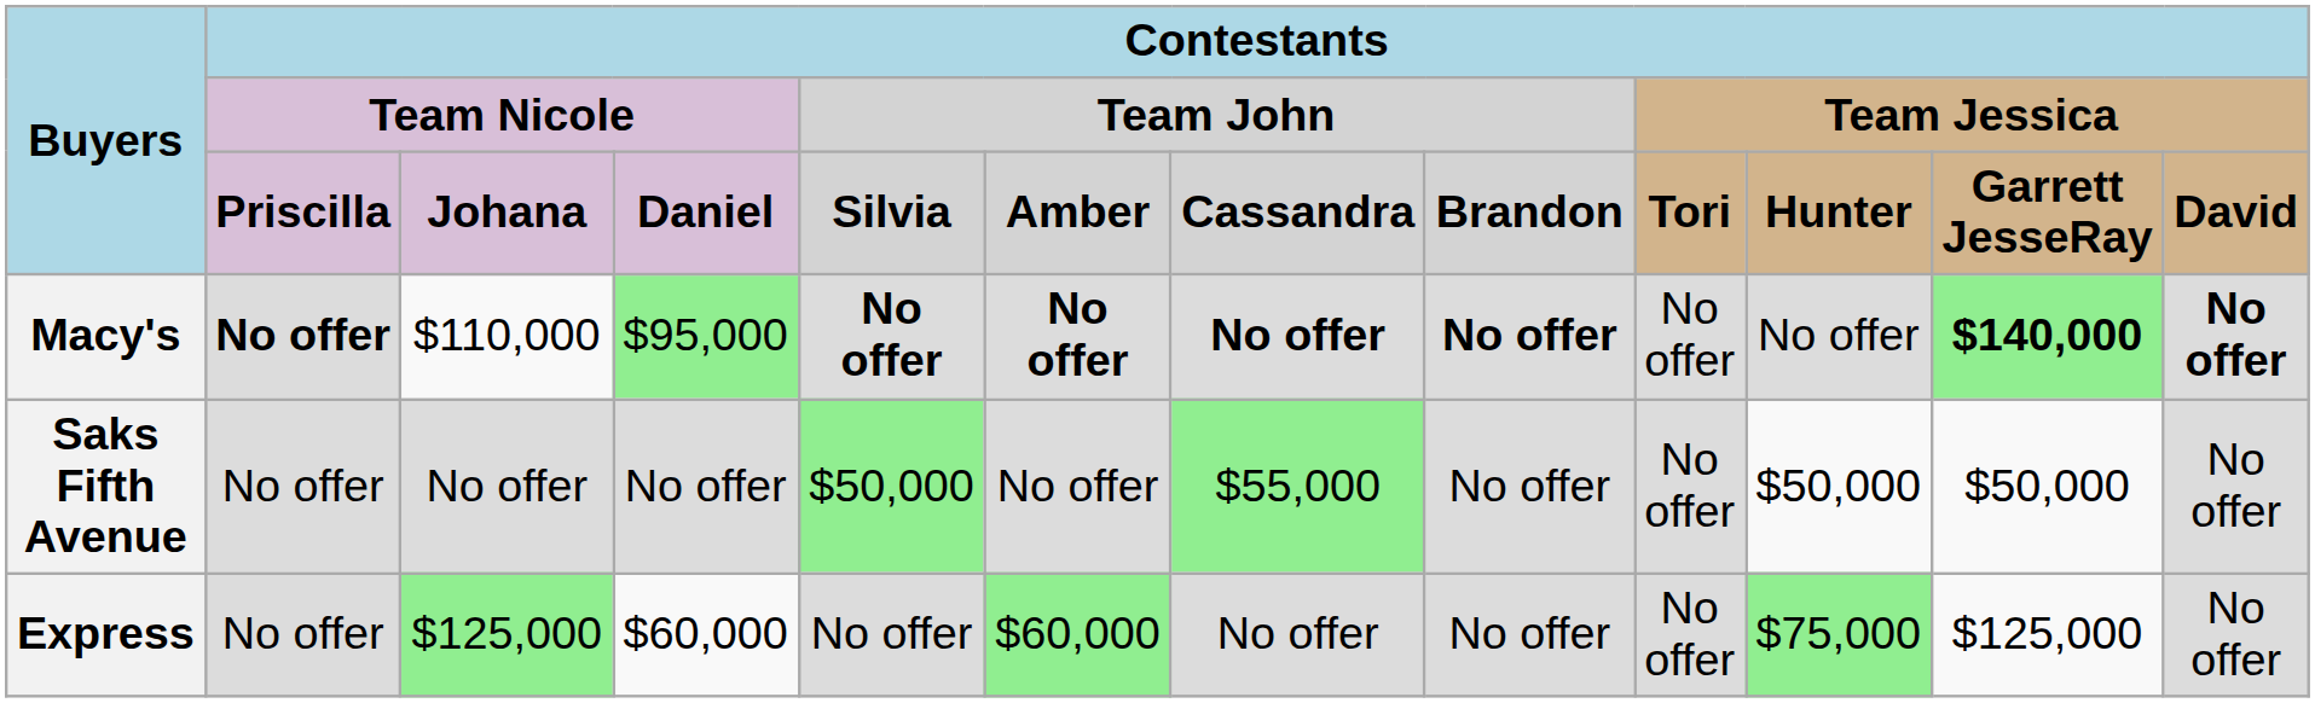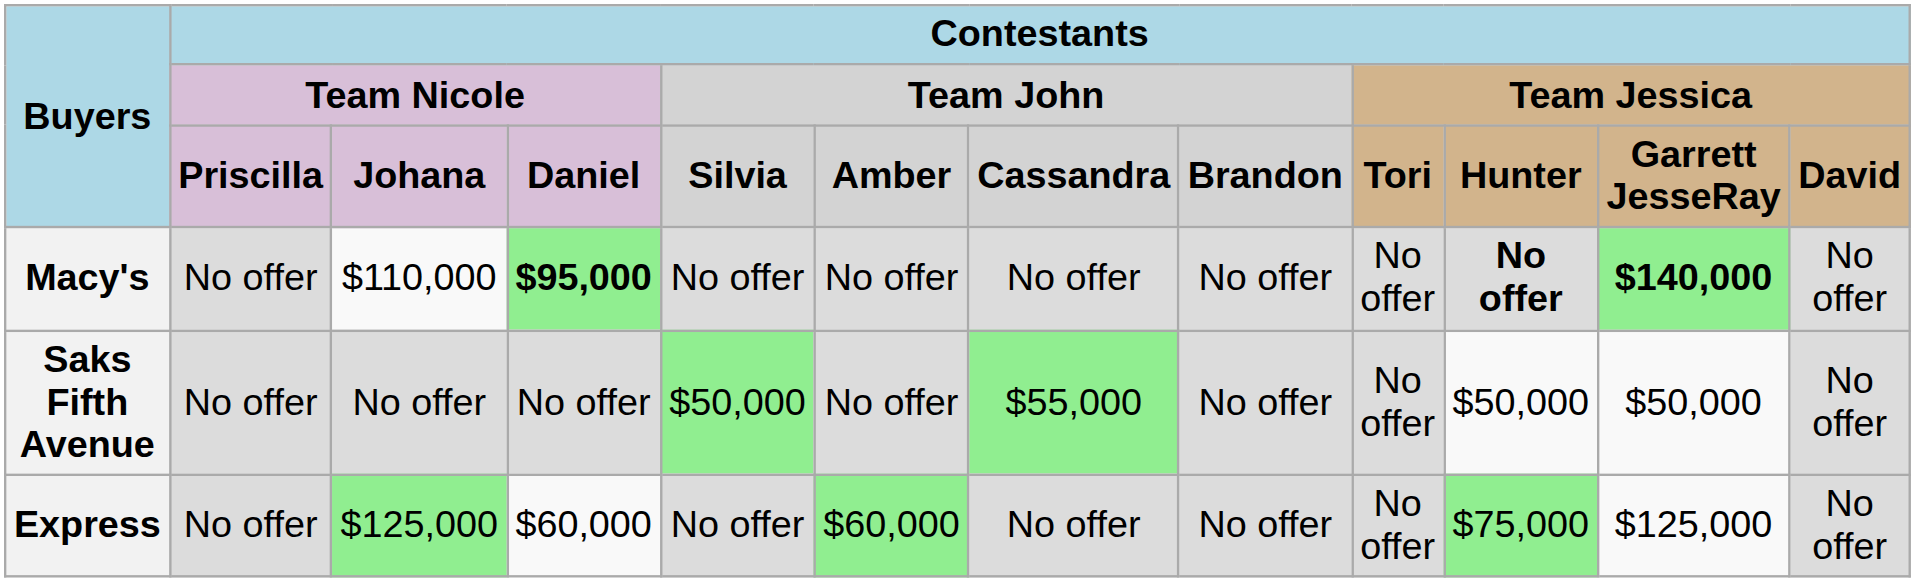$110,000 | column 2: bold -> normal
$110,000 | column 4: normal -> bold
$110,000 | column 5: bold -> normal
$110,000 | column 6: bold -> normal
$110,000 | column 7: bold -> normal
$110,000 | column 8: bold -> normal
$110,000 | column 10: normal -> bold
$110,000 | column 12: bold -> normal
